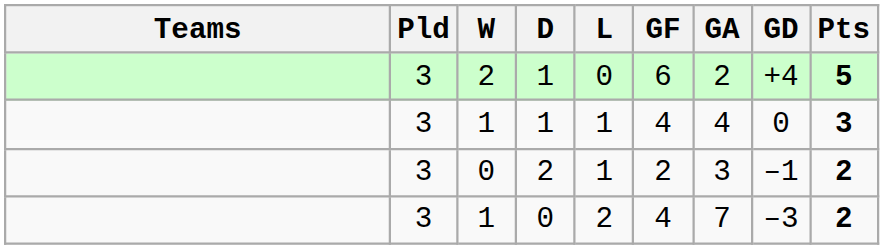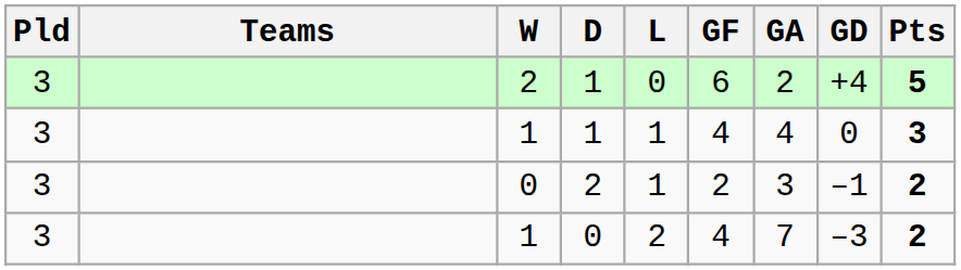columns swapped: Teams <-> Pld
